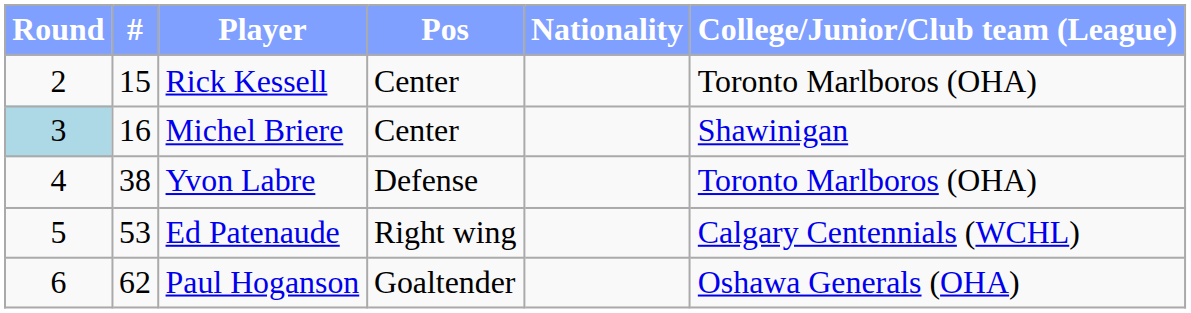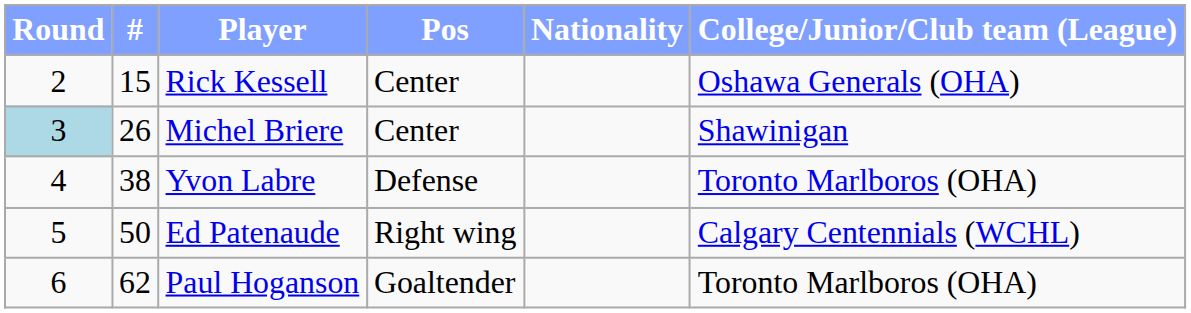Rick Kessell | College/Junior/Club team (League): Toronto Marlboros (OHA) -> Oshawa Generals (OHA)
Michel Briere | #: 16 -> 26
Ed Patenaude | #: 53 -> 50
Paul Hoganson | College/Junior/Club team (League): Oshawa Generals (OHA) -> Toronto Marlboros (OHA)
